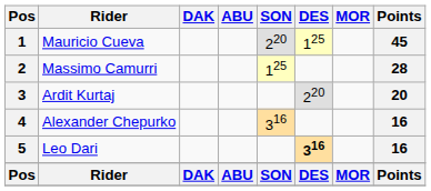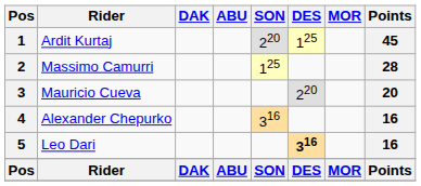1 | Rider: Mauricio Cueva -> Ardit Kurtaj
3 | Rider: Ardit Kurtaj -> Mauricio Cueva
